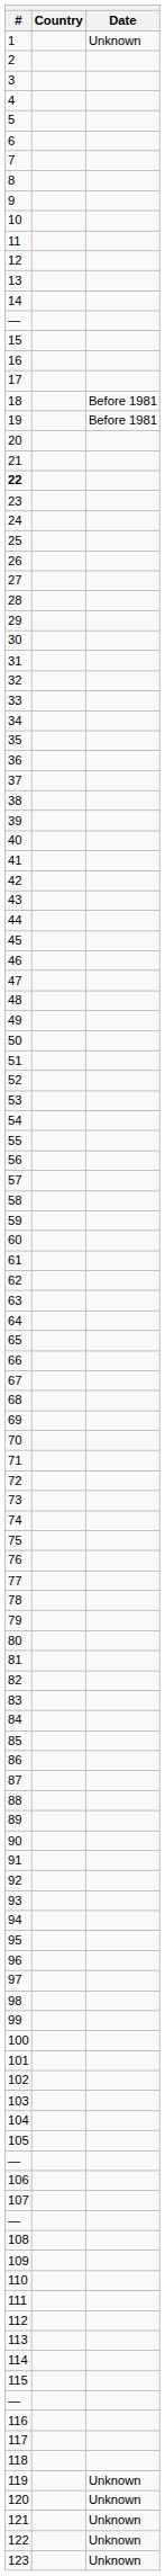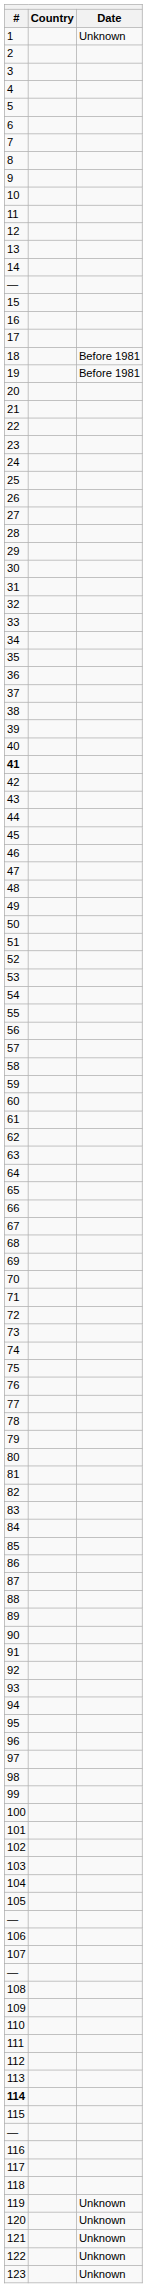22 | #: bold -> normal
41 | #: normal -> bold
114 | #: normal -> bold
